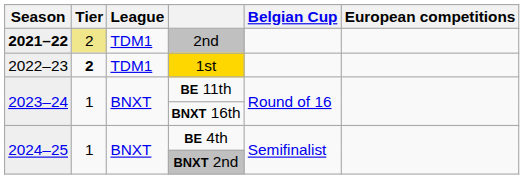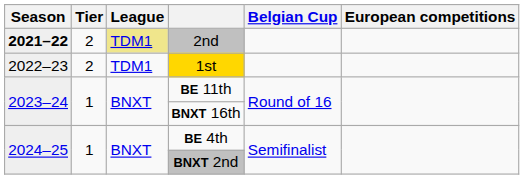2nd | Tier: khaki background -> no background
2nd | League: no background -> khaki background
1st | Tier: bold -> normal
